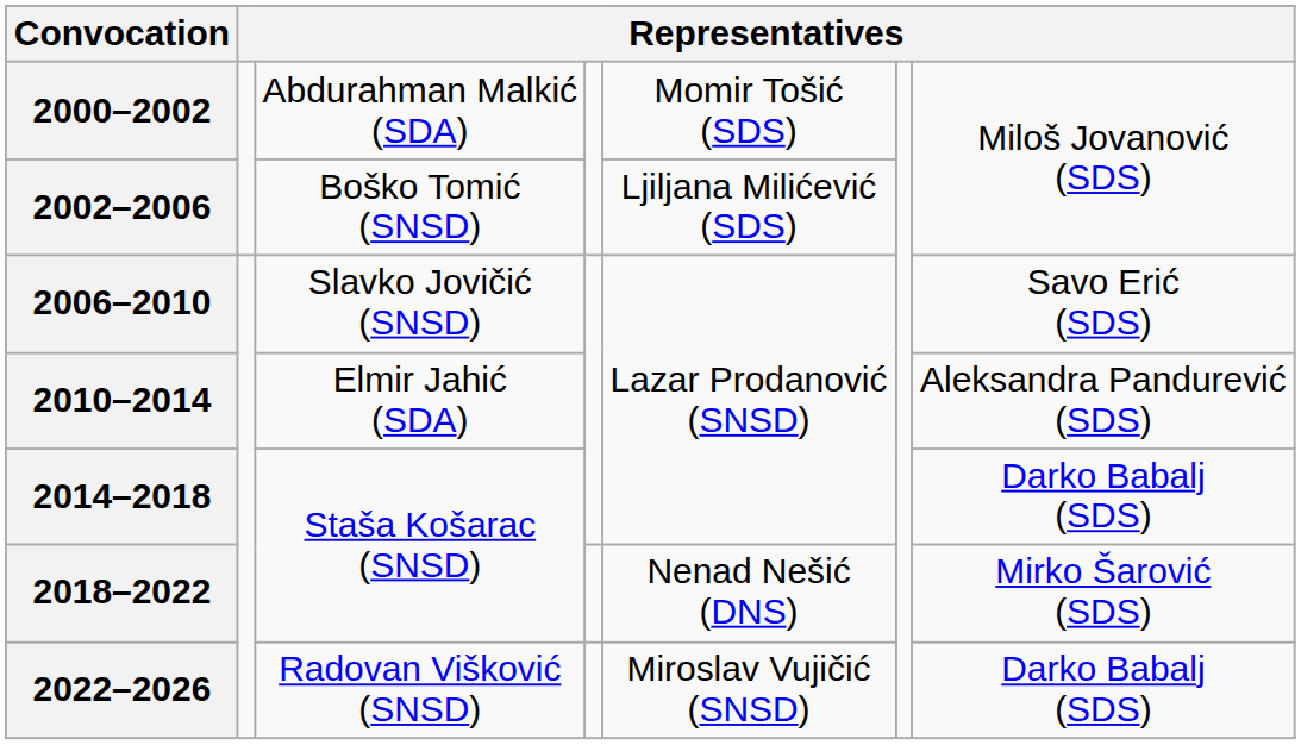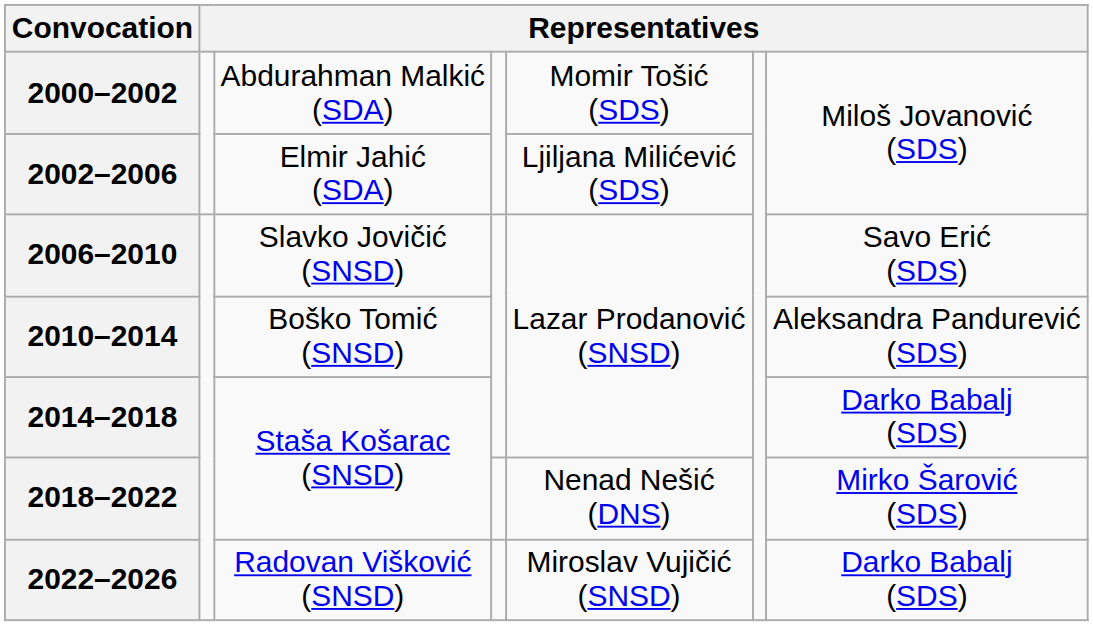2002–2006 | column 3: Boško Tomić (SNSD) -> Elmir Jahić (SDA)
2010–2014 | column 3: Elmir Jahić (SDA) -> Boško Tomić (SNSD)
